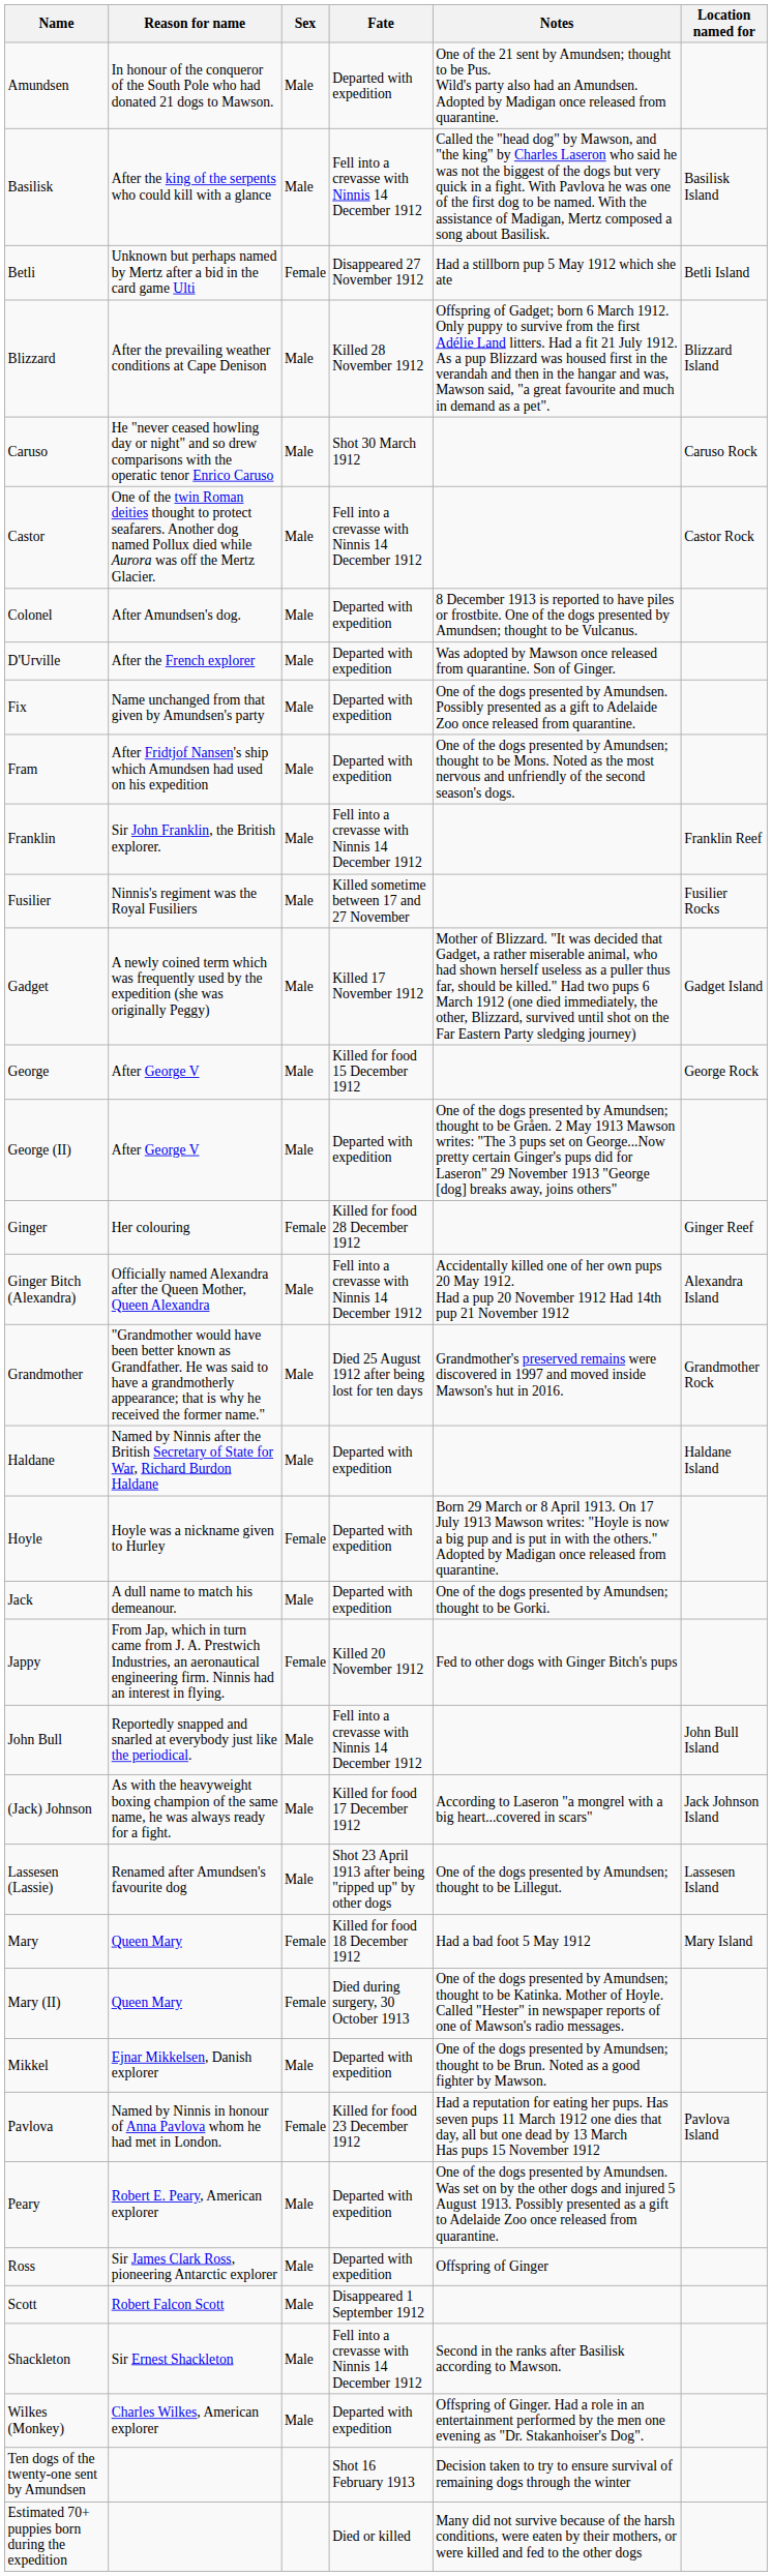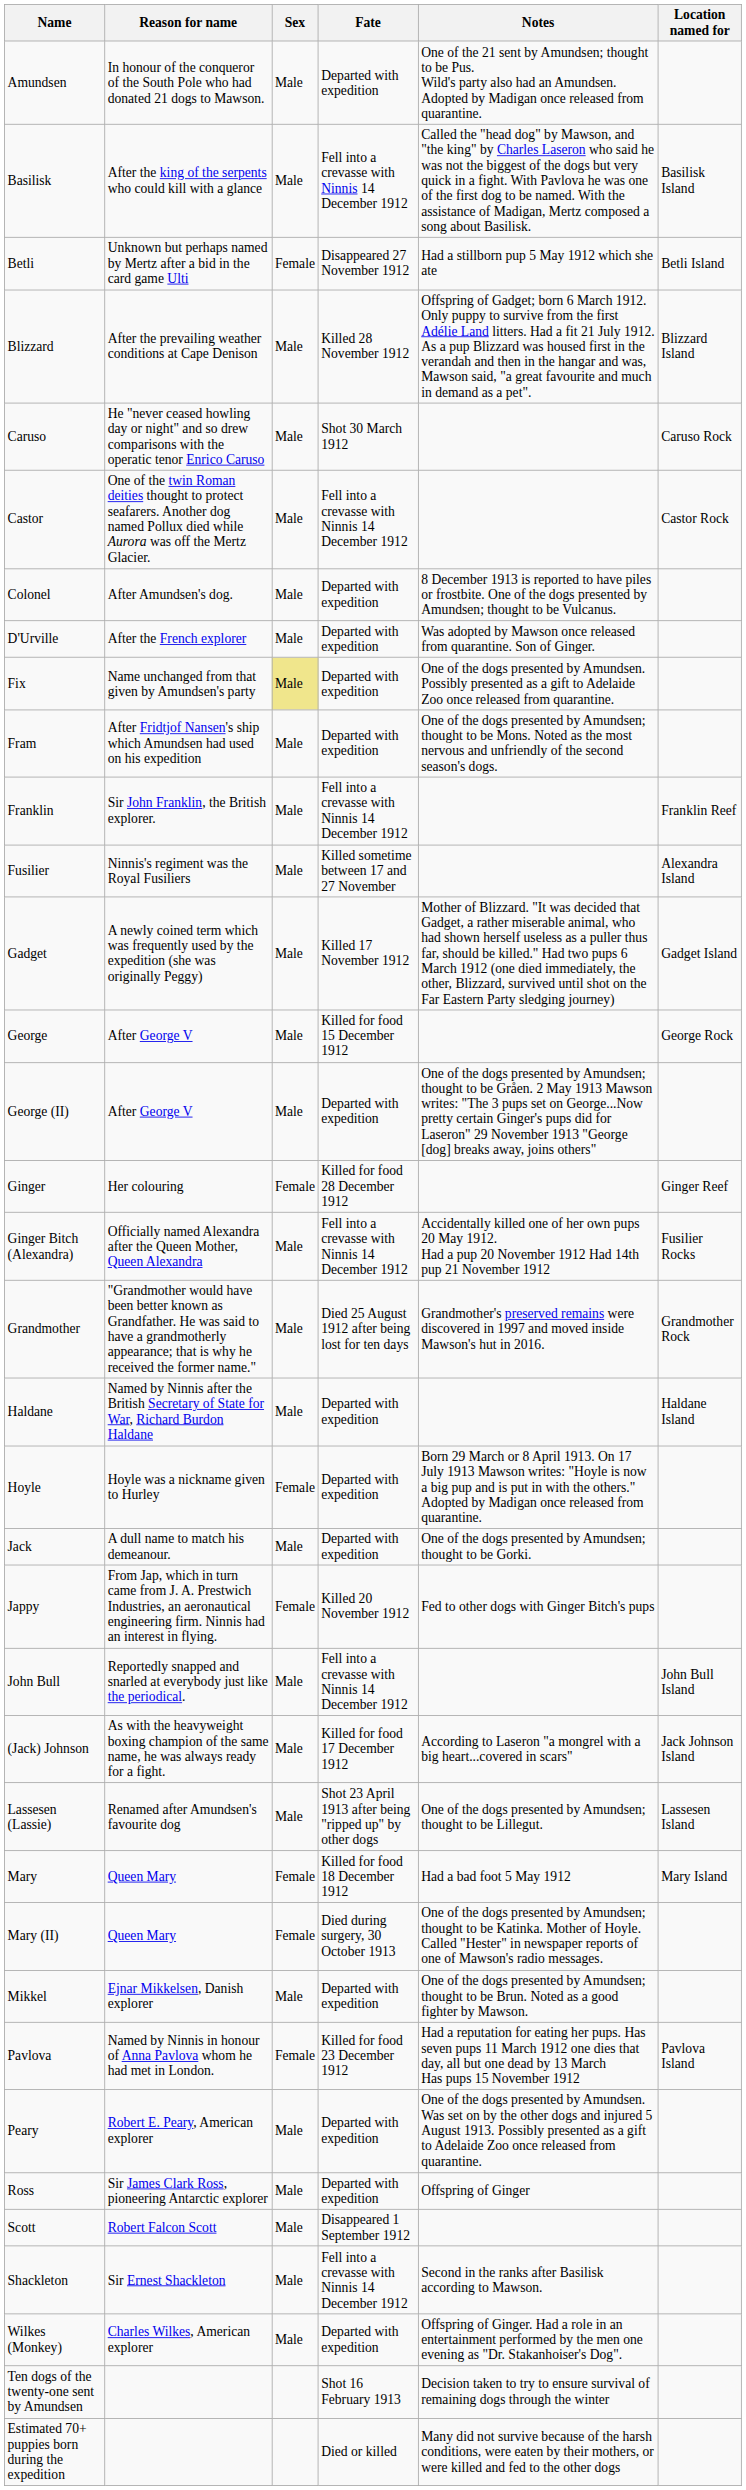Fix | Sex: no background -> khaki background
Fusilier | Location named for: Fusilier Rocks -> Alexandra Island
Ginger Bitch (Alexandra) | Location named for: Alexandra Island -> Fusilier Rocks
